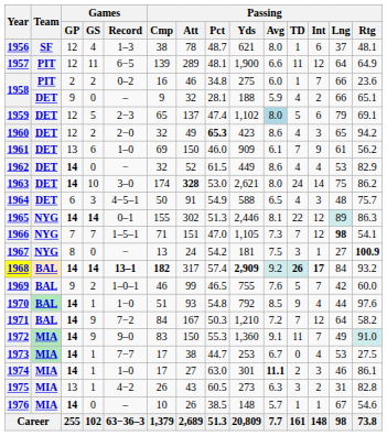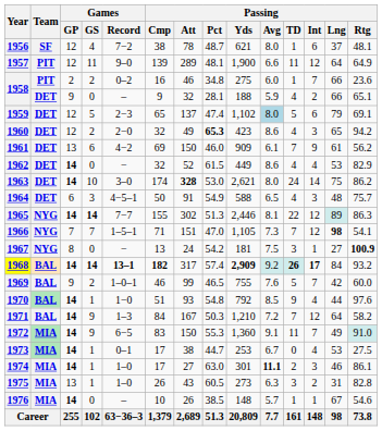1956 | Games / Record: 1–3 -> 7−2
1957 | Games / Record: 6−5 -> 9–0
1961 | Games / Record: 1–0 -> 4−2
1965 | Games / Record: 0–1 -> 7−7
1971 | Games / Record: 7−2 -> 1–3
1972 | Games / Record: 9–0 -> 6−5
1973 | Games / Record: 7−7 -> 0–1
1975 | Games / Record: 4−2 -> 1–0
